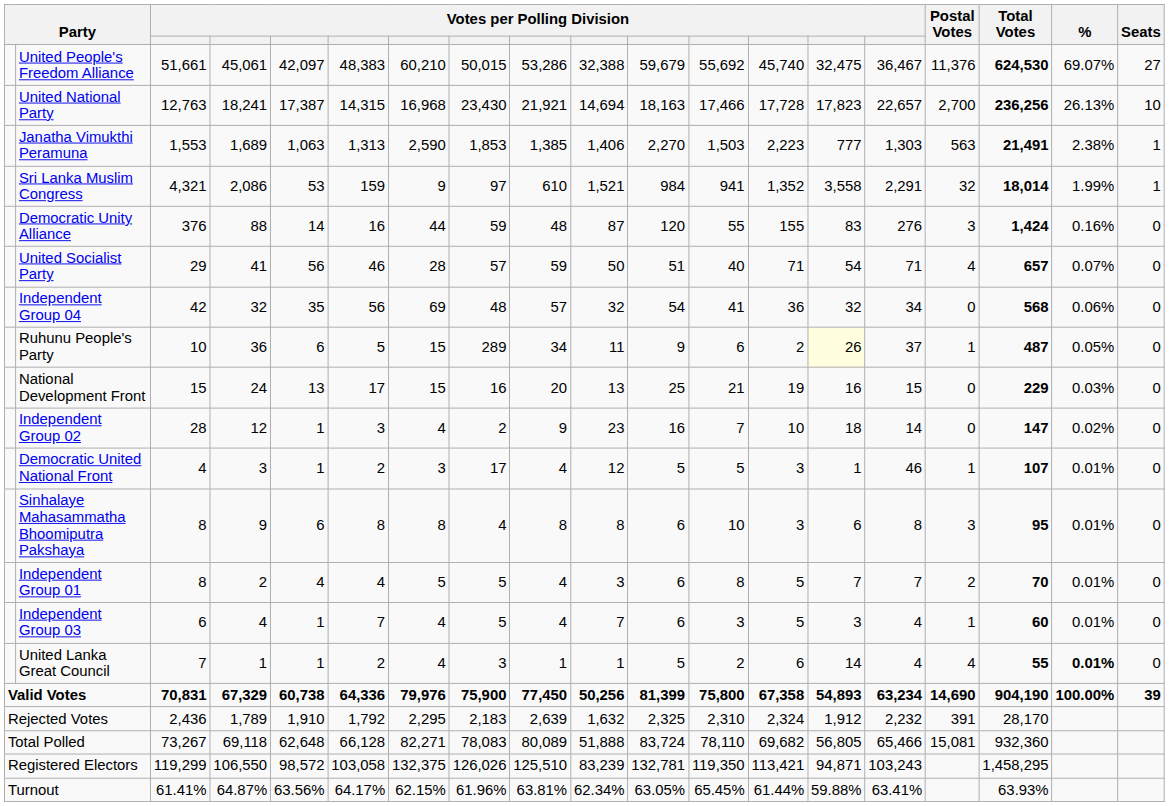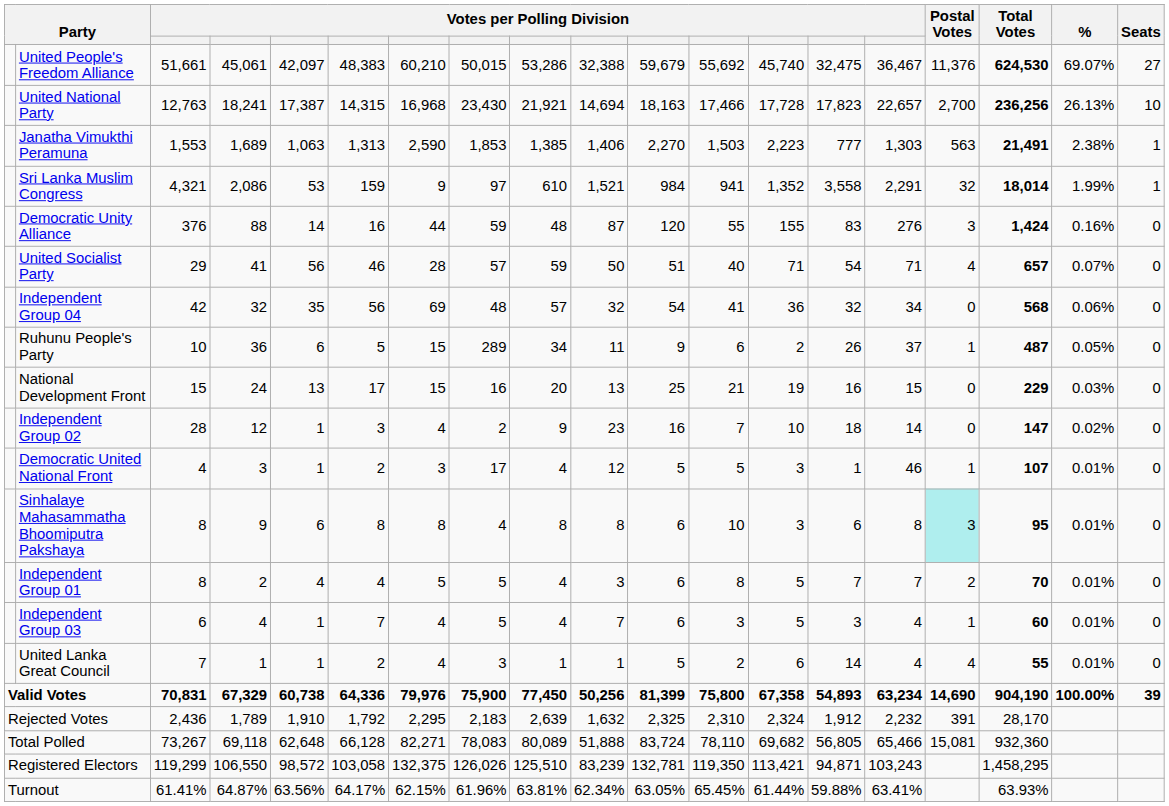Ruhunu People's Party | column 14: lightyellow background -> no background
Sinhalaye Mahasammatha Bhoomiputra Pakshaya | Postal Votes: no background -> paleturquoise background
United Lanka Great Council | %: bold -> normal
